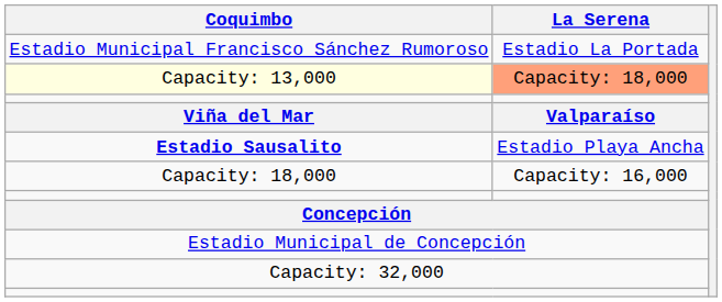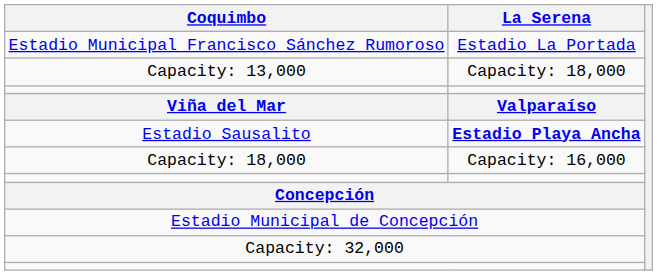Capacity: 13,000 | Coquimbo: lightyellow background -> no background
Capacity: 13,000 | La Serena: lightsalmon background -> no background
Estadio Sausalito | Coquimbo: bold -> normal
Estadio Sausalito | La Serena: normal -> bold
